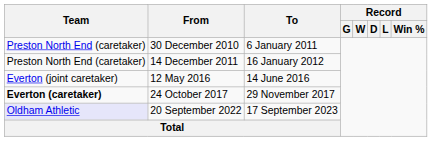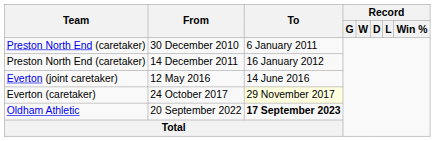24 October 2017 | Team: bold -> normal
24 October 2017 | To: no background -> lightyellow background
20 September 2022 | Team: lavender background -> no background
20 September 2022 | To: normal -> bold
